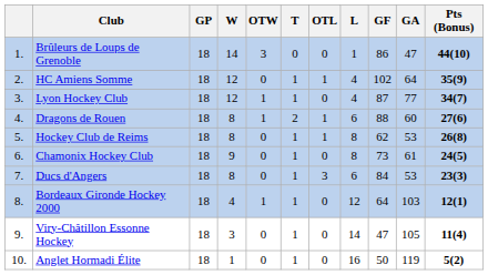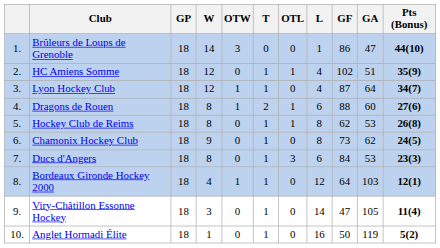HC Amiens Somme | GA: 64 -> 51
Lyon Hockey Club | GA: 77 -> 64
Chamonix Hockey Club | GA: 61 -> 62
